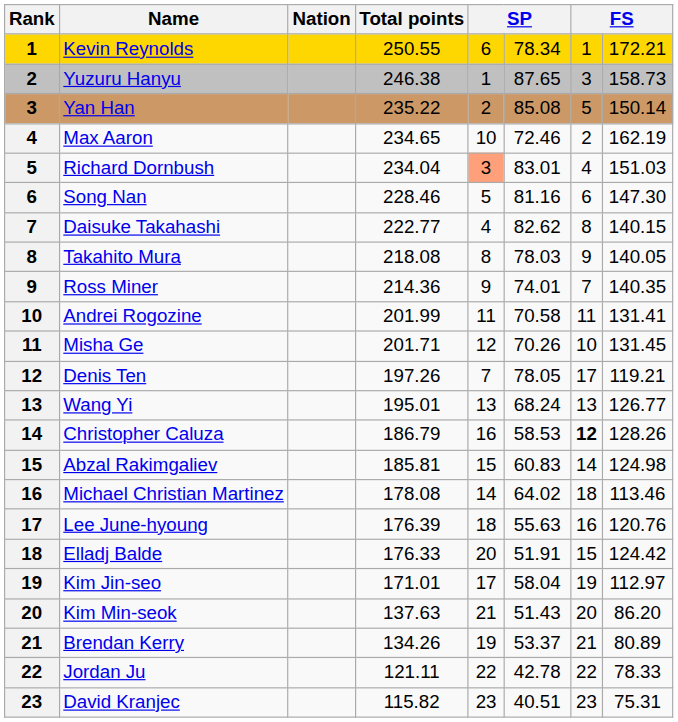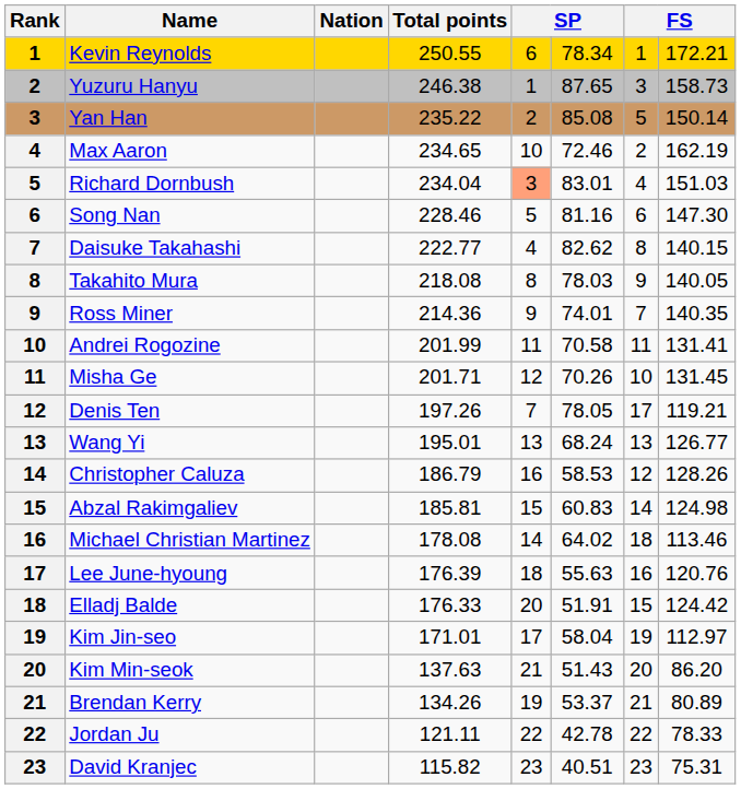Christopher Caluza | column 7: bold -> normal
